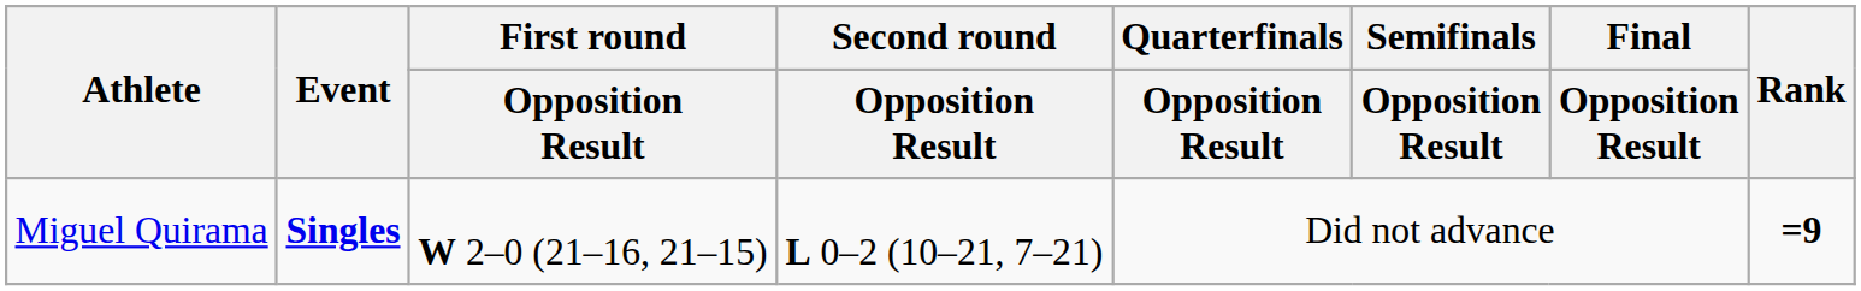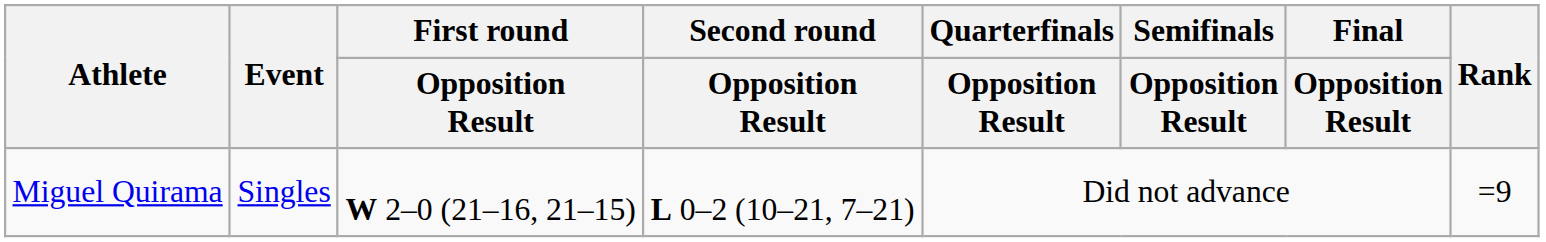Miguel Quirama | Event: bold -> normal
Miguel Quirama | Rank: bold -> normal
